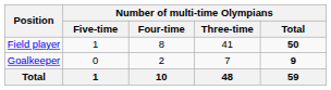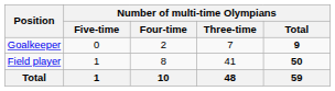rows swapped: Field player <-> Goalkeeper
